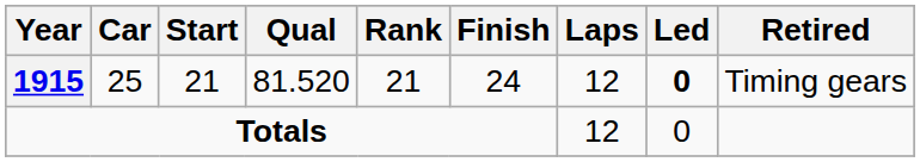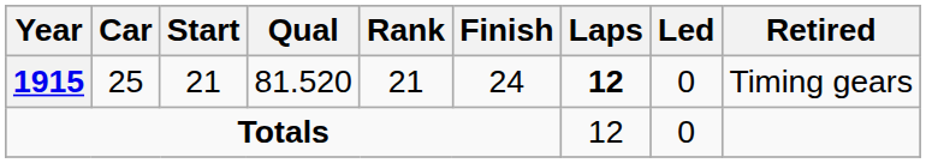1915 | Laps: normal -> bold
1915 | Led: bold -> normal
